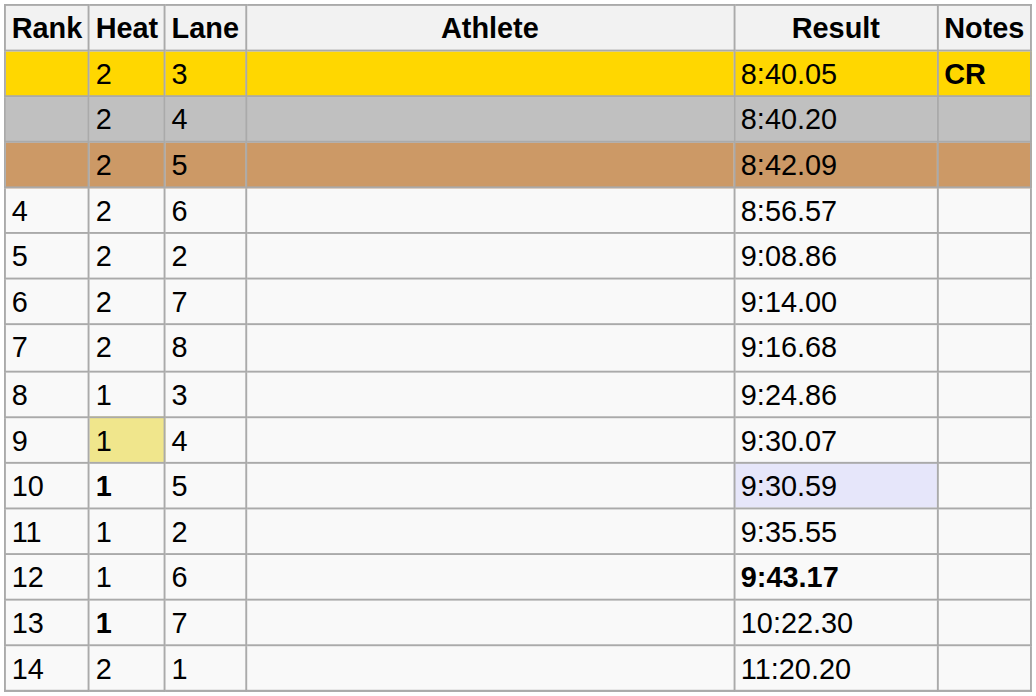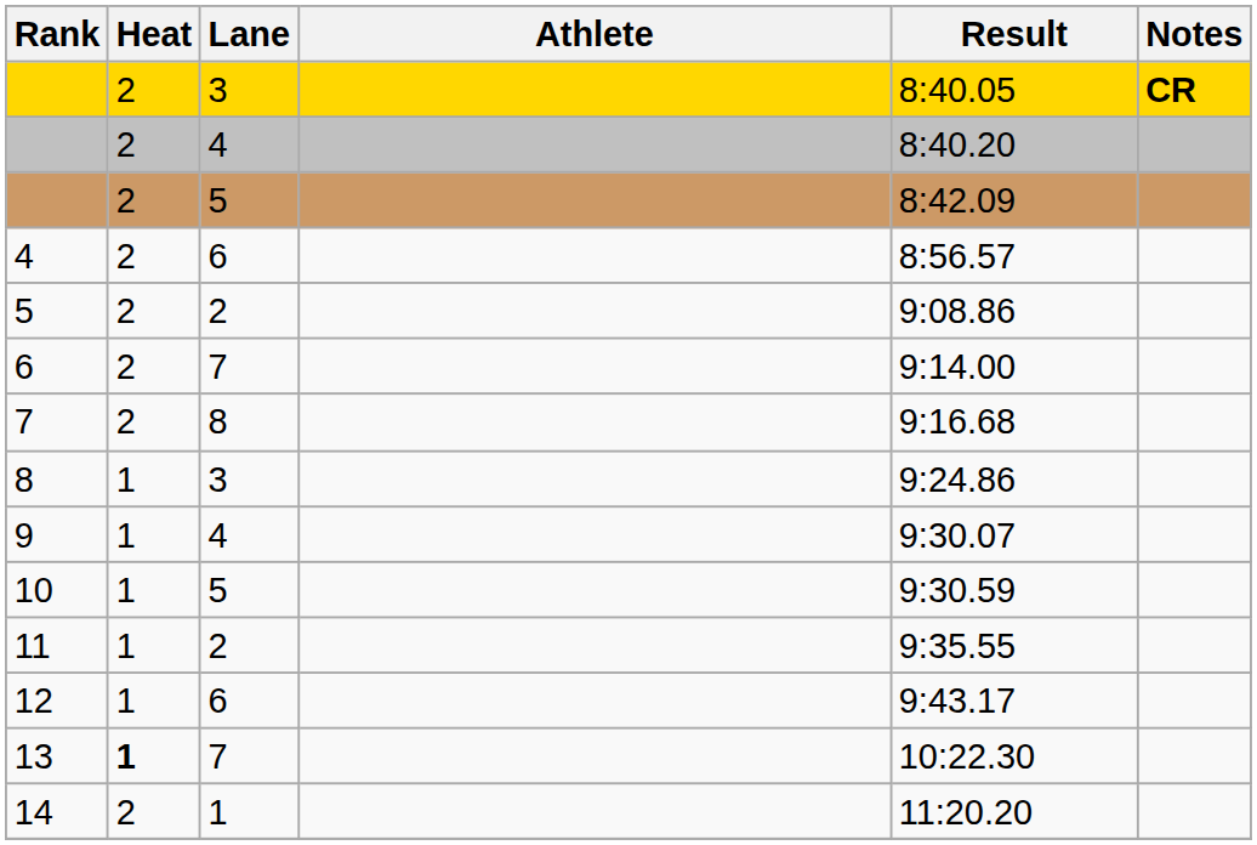9 | Heat: khaki background -> no background
10 | Heat: bold -> normal
10 | Result: lavender background -> no background
12 | Result: bold -> normal
